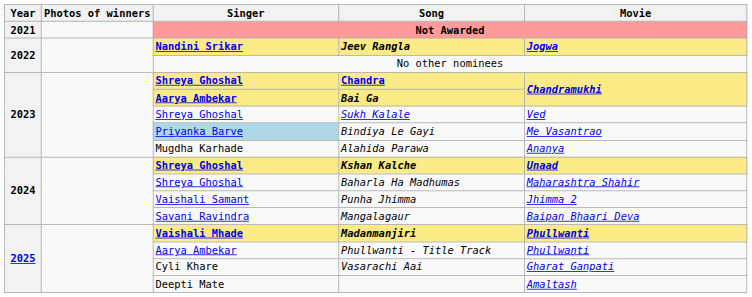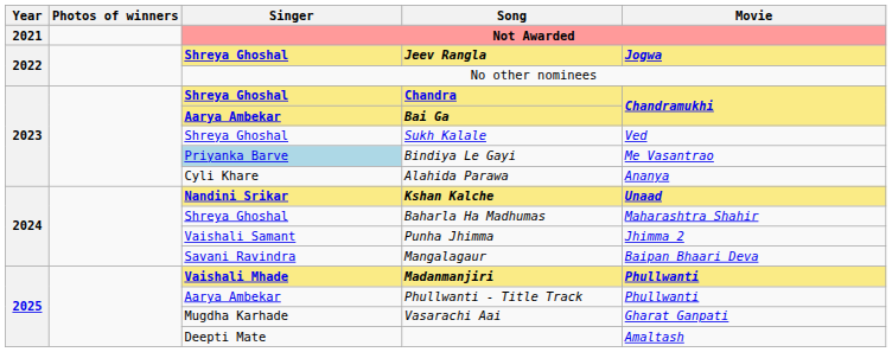Jeev Rangla | Singer: Nandini Srikar -> Shreya Ghoshal
Alahida Parawa | Singer: Mugdha Karhade -> Cyli Khare
Kshan Kalche | Singer: Shreya Ghoshal -> Nandini Srikar
Vasarachi Aai | Singer: Cyli Khare -> Mugdha Karhade
